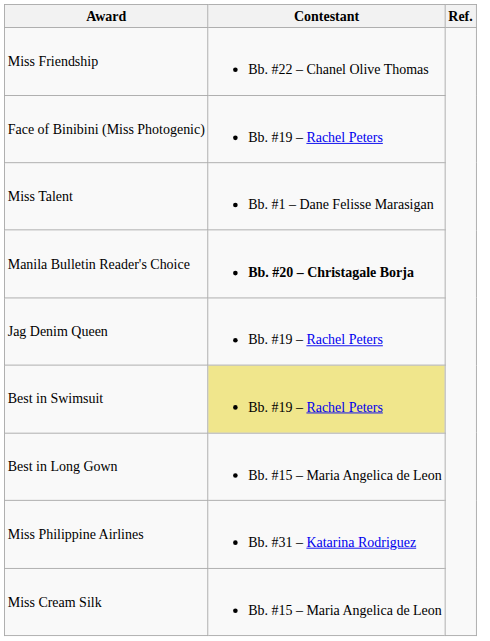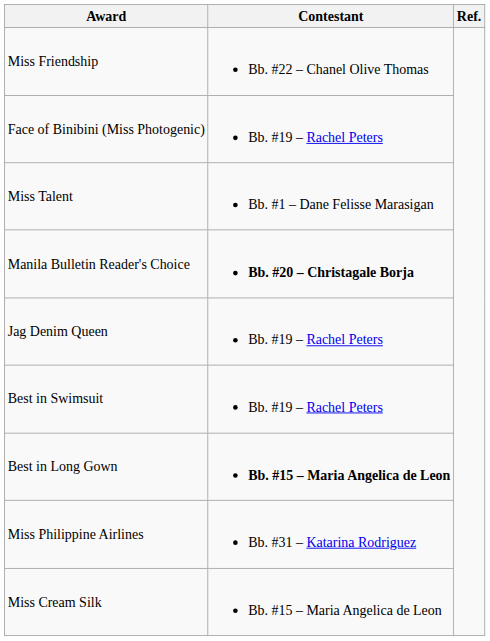Best in Swimsuit | Contestant: khaki background -> no background
Best in Long Gown | Contestant: normal -> bold
